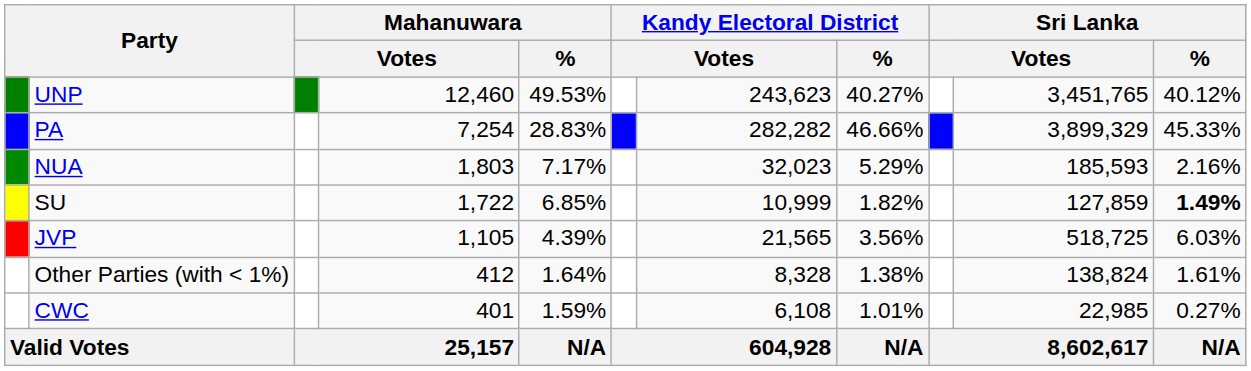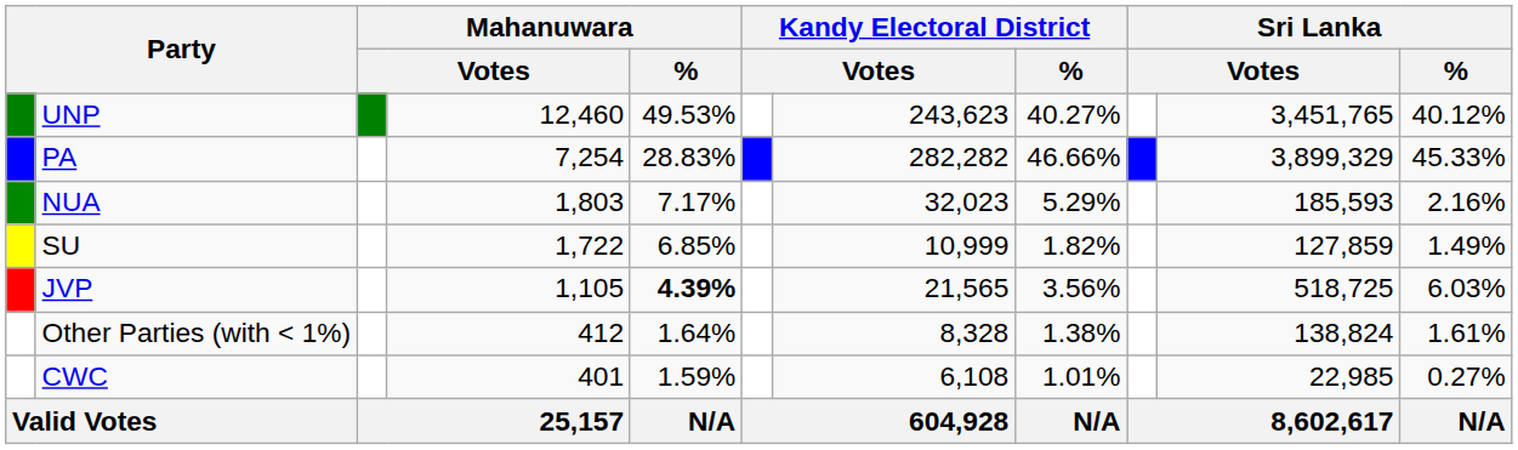SU | Sri Lanka / %: bold -> normal
JVP | Mahanuwara / %: normal -> bold
